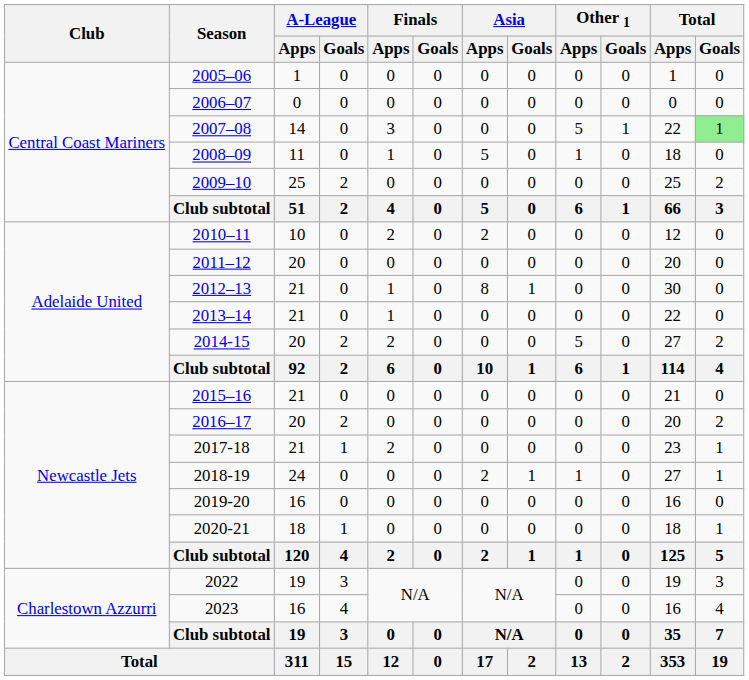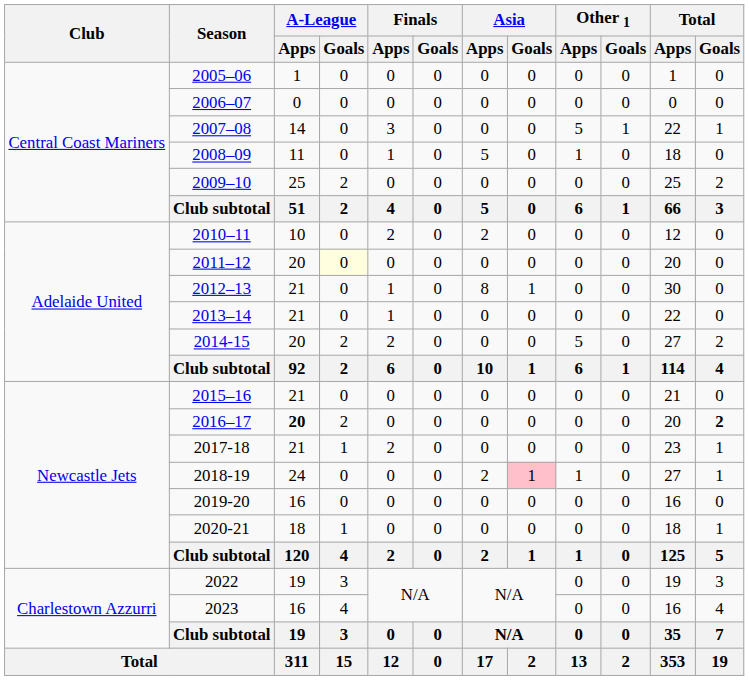2007–08 | Total / Goals: lightgreen background -> no background
2011–12 | A-League / Goals: no background -> lightyellow background
2016–17 | A-League / Apps: normal -> bold
2016–17 | Total / Goals: normal -> bold
2018-19 | Asia / Goals: no background -> pink background
